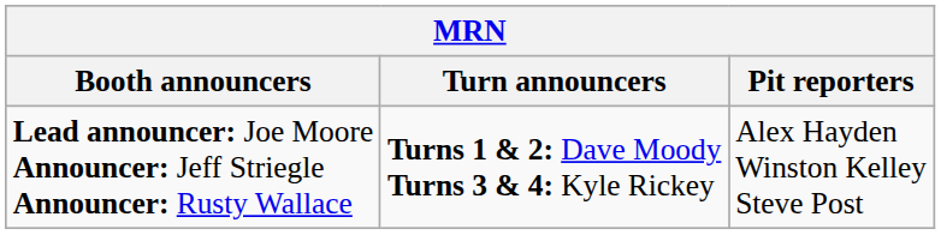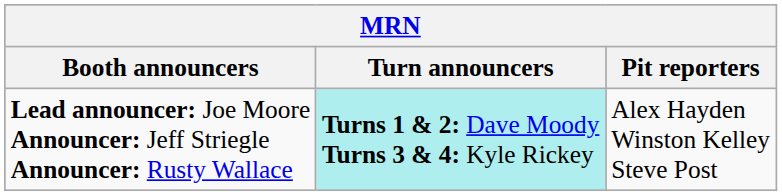row 3 | Turn announcers: no background -> paleturquoise background
